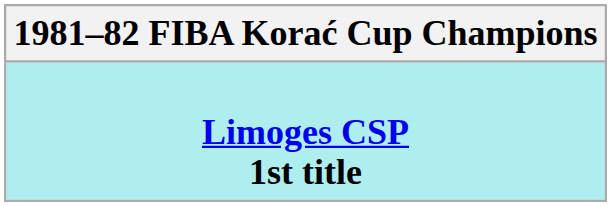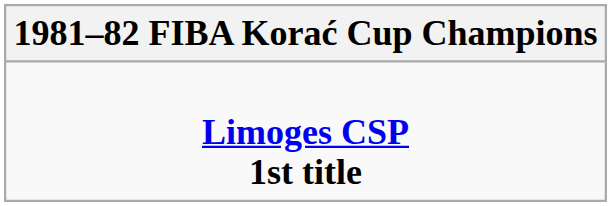row 2 | column 1: paleturquoise background -> no background
